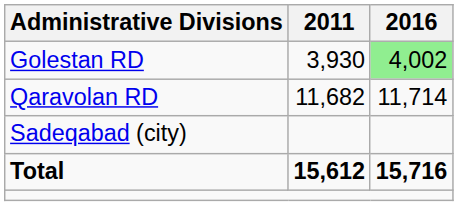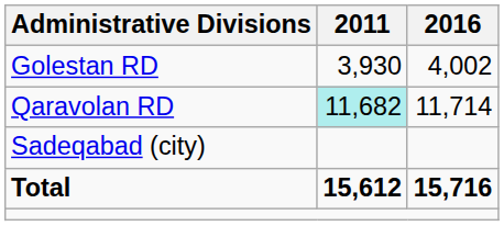Golestan RD | 2016: lightgreen background -> no background
Qaravolan RD | 2011: no background -> paleturquoise background
